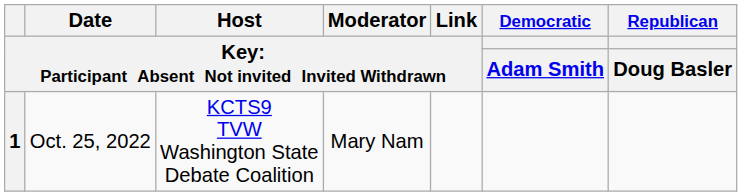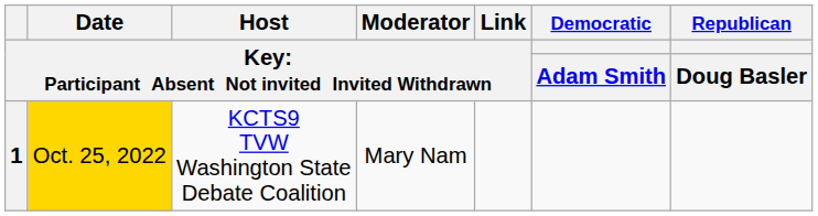1 | column 2: no background -> gold background
